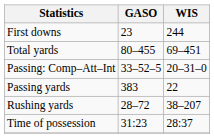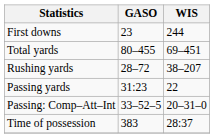rows swapped: Rushing yards <-> Passing: Comp–Att–Int
Passing yards | GASO: 383 -> 31:23
Time of possession | GASO: 31:23 -> 383
